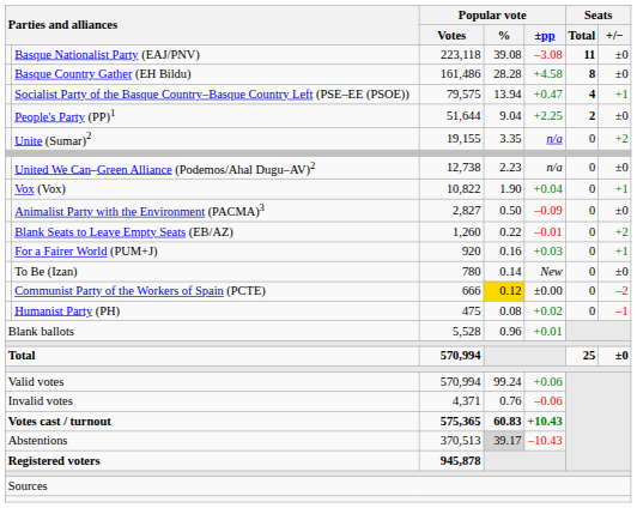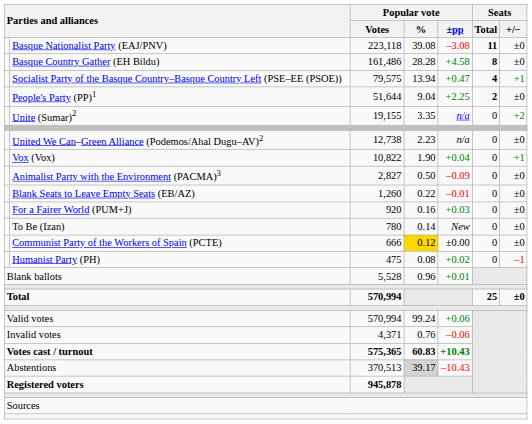Blank Seats to Leave Empty Seats (EB/AZ) | Seats / +/−: +2 -> ±0
For a Fairer World (PUM+J) | Seats / +/−: +1 -> ±0
Communist Party of the Workers of Spain (PCTE) | Seats / +/−: –2 -> ±0
